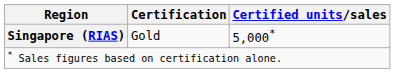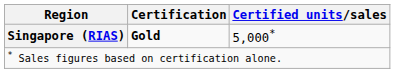Singapore (RIAS) | Certification: normal -> bold
